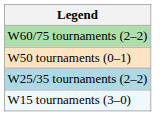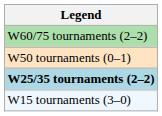row 4 | column 1: normal -> bold
